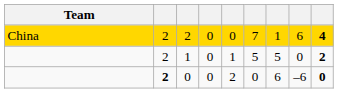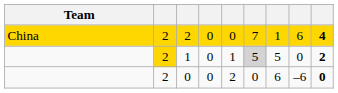row 3 | column 2: no background -> gold background
row 3 | column 6: no background -> lightgrey background
row 4 | column 2: bold -> normal
